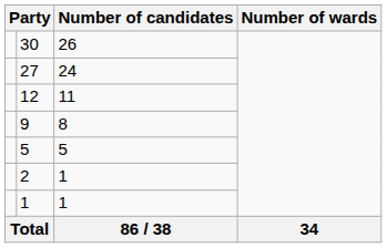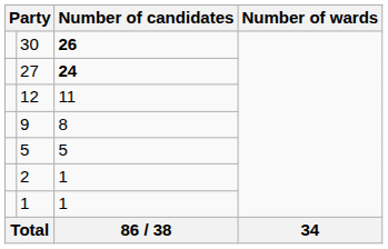30 | Number of candidates: normal -> bold
27 | Number of candidates: normal -> bold
